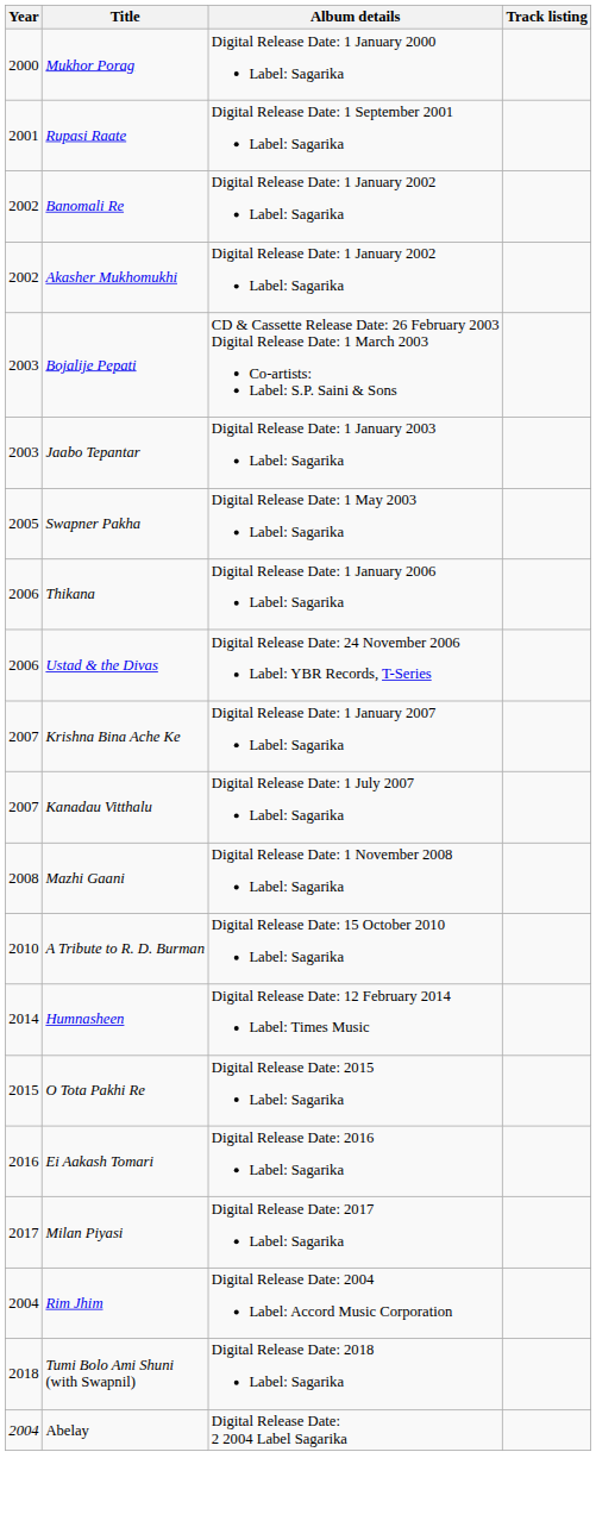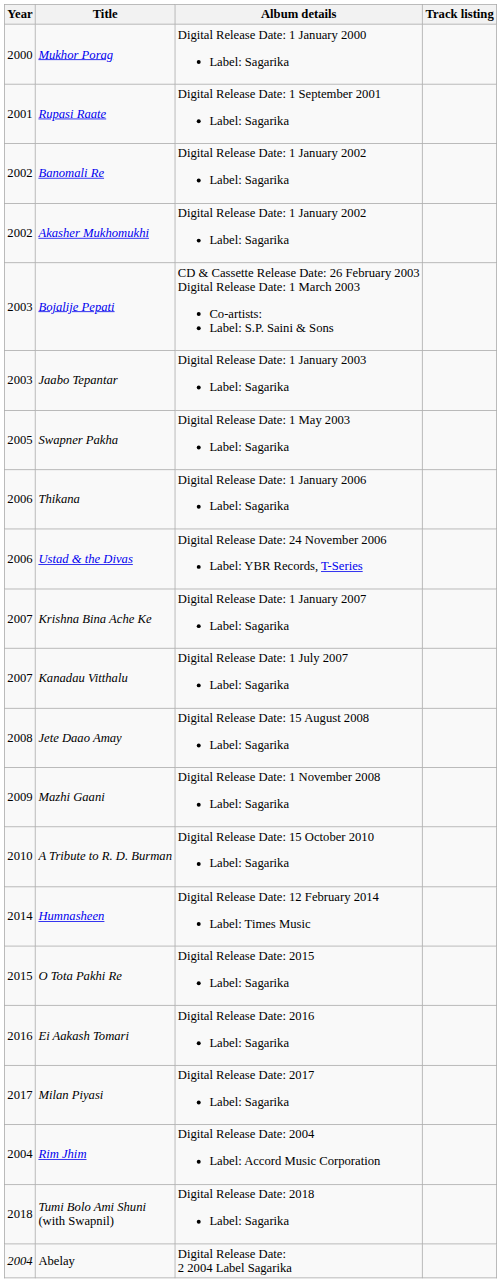+ row: 2008 | Jete Daao Amay | Digital Release Date: 15 August 2008 Label: Sagarika
Mazhi Gaani | Year: 2008 -> 2009
